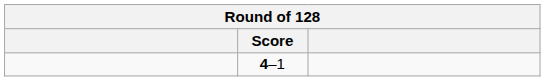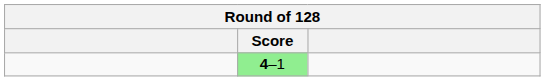row 3 | Score: no background -> lightgreen background
